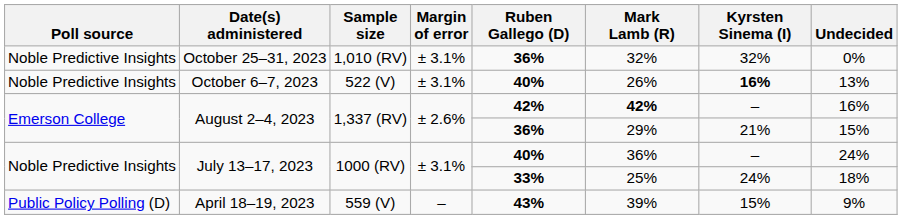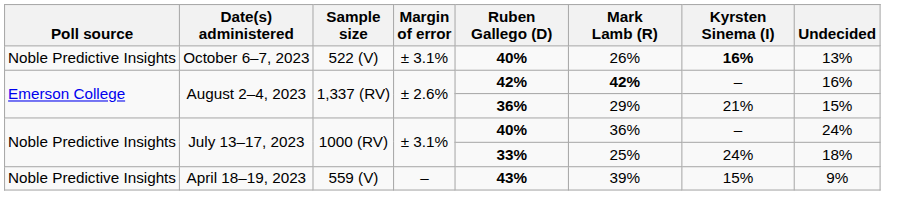- row: Noble Predictive Insights | October 25–31, 2023 | 1,010 (RV) | ± 3.1% | 36% | 32% | 32% | 0%
April 18–19, 2023 | Poll source: Public Policy Polling (D) -> Noble Predictive Insights
